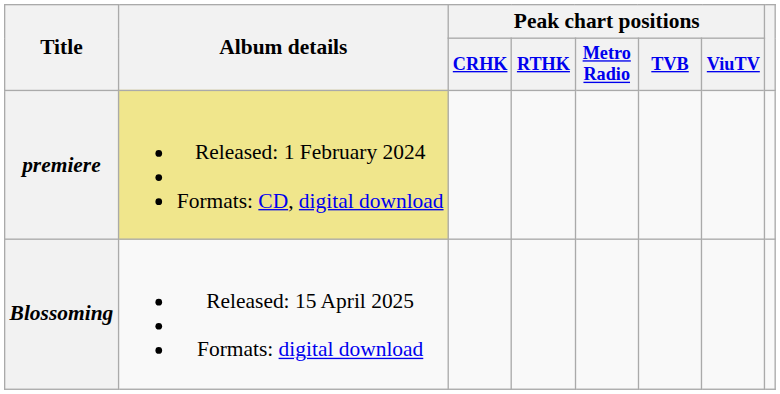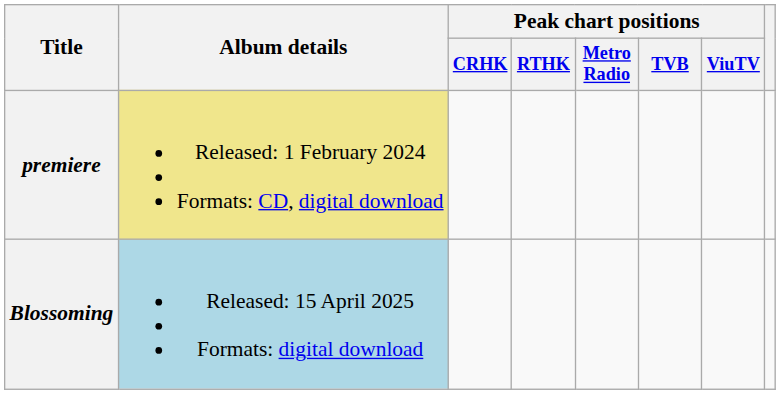Blossoming | Album details: no background -> lightblue background
